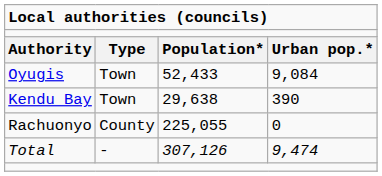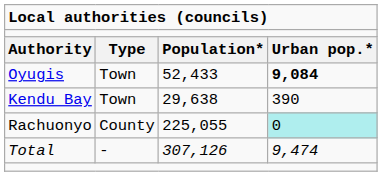Oyugis | column 4: normal -> bold
Rachuonyo | column 4: no background -> paleturquoise background
